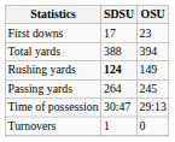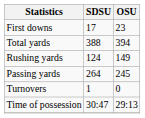Rushing yards | SDSU: bold -> normal
rows swapped: Turnovers <-> Time of possession
